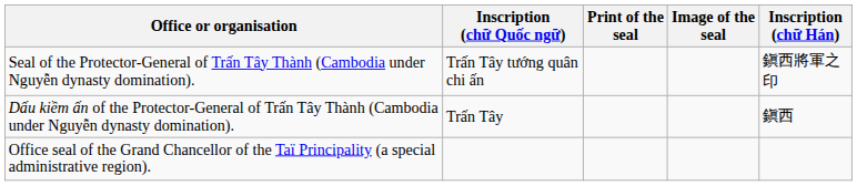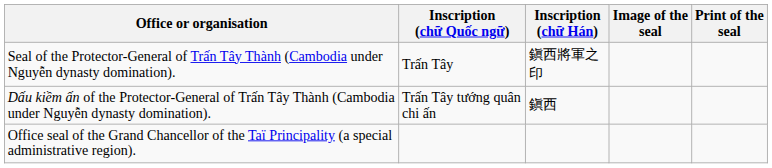columns swapped: Inscription (chữ Hán) <-> Print of the seal
row 2 | Inscription (chữ Quốc ngữ): Trấn Tây tướng quân chi ấn -> Trấn Tây
row 3 | Inscription (chữ Quốc ngữ): Trấn Tây -> Trấn Tây tướng quân chi ấn
